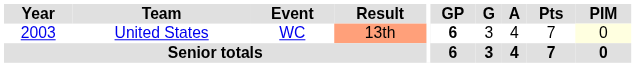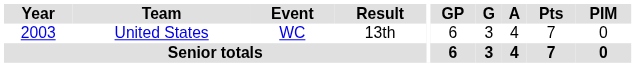United States | Result: lightsalmon background -> no background
United States | GP: bold -> normal
United States | PIM: lightyellow background -> no background
